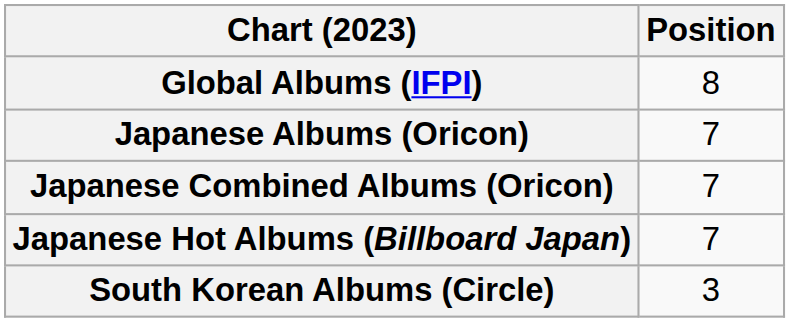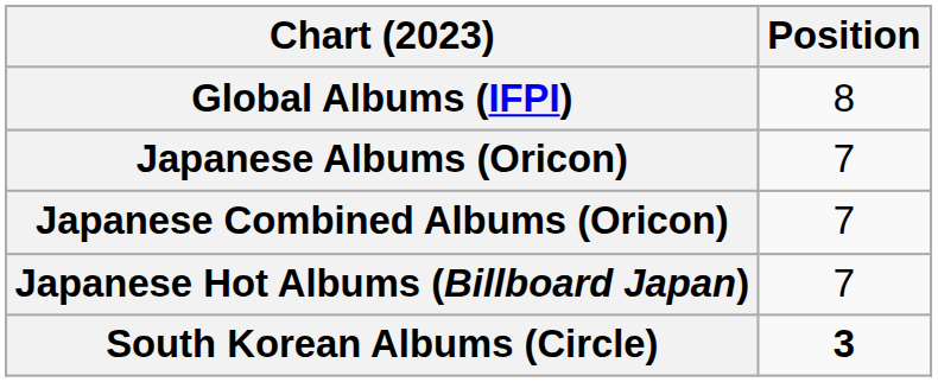South Korean Albums (Circle) | Position: normal -> bold
